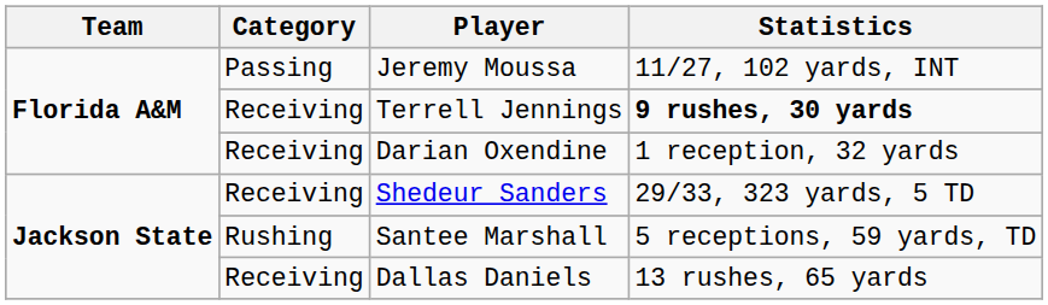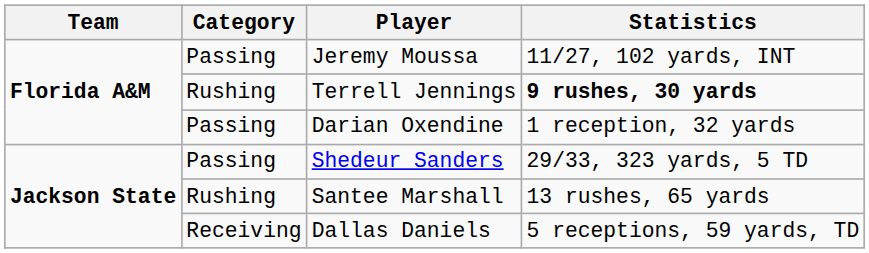Terrell Jennings | Category: Receiving -> Rushing
Darian Oxendine | Category: Receiving -> Passing
Shedeur Sanders | Category: Receiving -> Passing
Santee Marshall | Statistics: 5 receptions, 59 yards, TD -> 13 rushes, 65 yards
Dallas Daniels | Statistics: 13 rushes, 65 yards -> 5 receptions, 59 yards, TD
